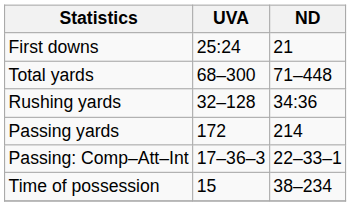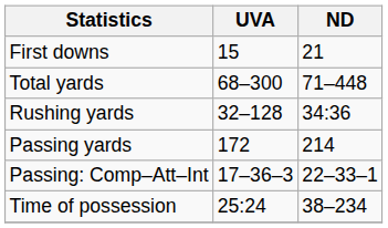First downs | UVA: 25:24 -> 15
Time of possession | UVA: 15 -> 25:24
